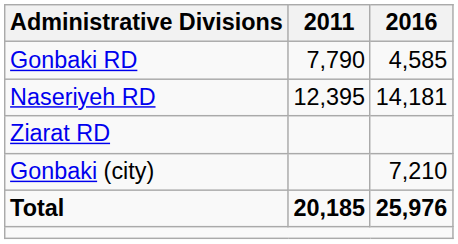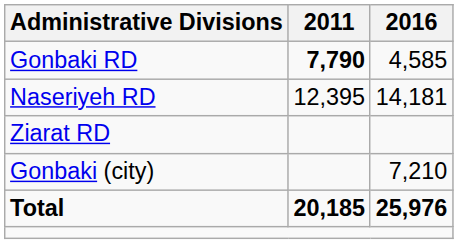Gonbaki RD | 2011: normal -> bold
